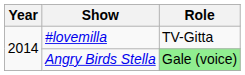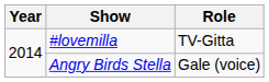Angry Birds Stella | Role: lightgreen background -> no background
